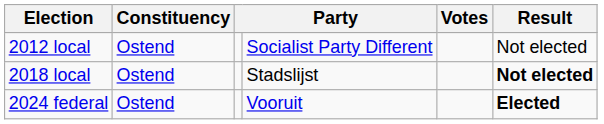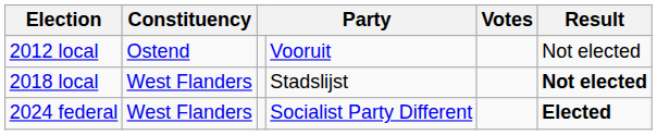2012 local | column 4: Socialist Party Different -> Vooruit
2018 local | Constituency: Ostend -> West Flanders
2024 federal | Constituency: Ostend -> West Flanders
2024 federal | column 4: Vooruit -> Socialist Party Different
